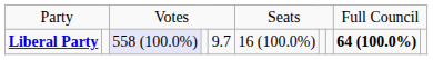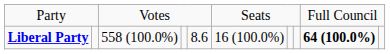Liberal Party | column 3: lavender background -> no background
Liberal Party | column 5: 9.7 -> 8.6
